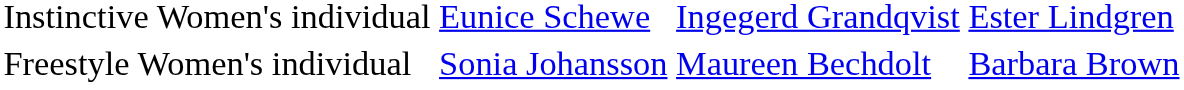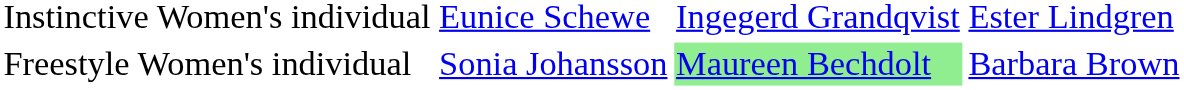Freestyle Women's individual | column 3: no background -> lightgreen background
